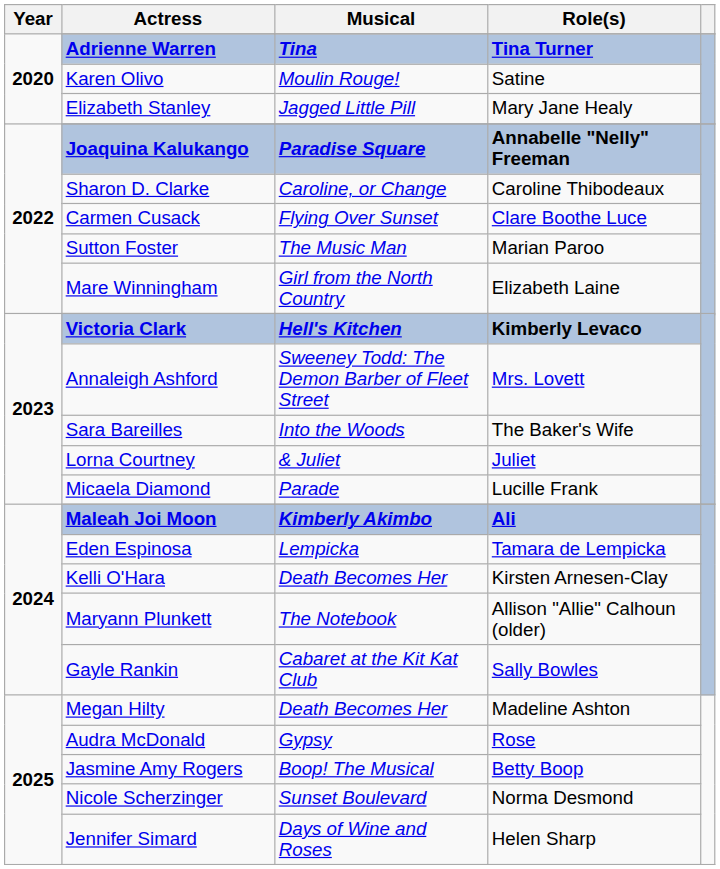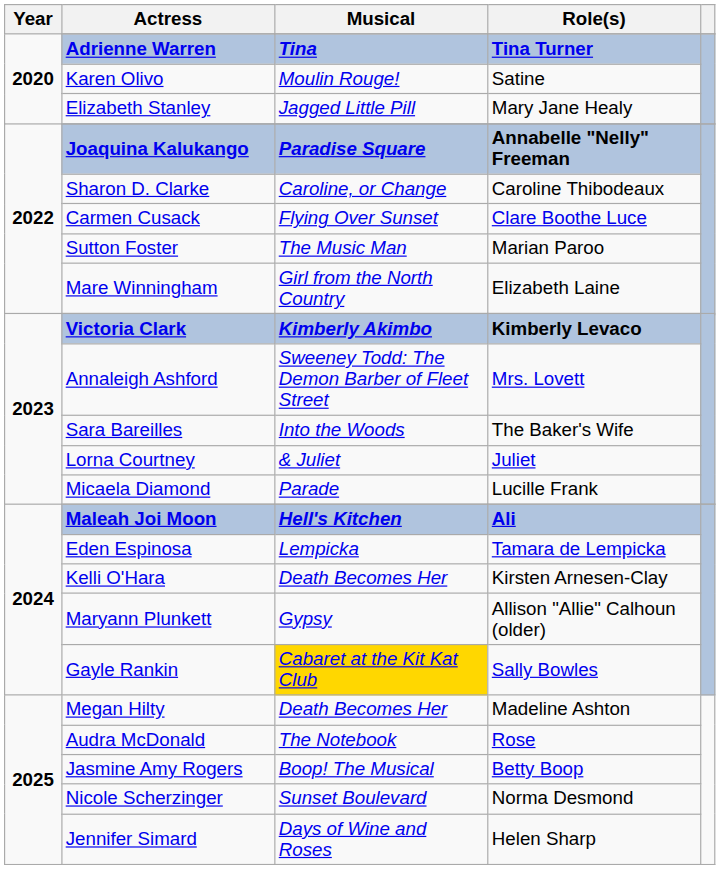Victoria Clark | Musical: Hell's Kitchen -> Kimberly Akimbo
Maleah Joi Moon | Musical: Kimberly Akimbo -> Hell's Kitchen
Maryann Plunkett | Musical: The Notebook -> Gypsy
Gayle Rankin | Musical: no background -> gold background
Audra McDonald | Musical: Gypsy -> The Notebook
